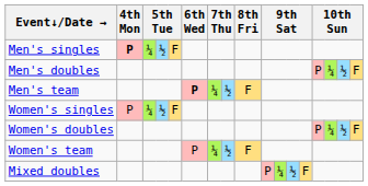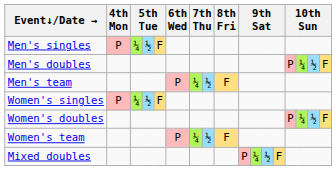Men's singles | 4th Mon: bold -> normal
Men's team | 6th Wed: bold -> normal
